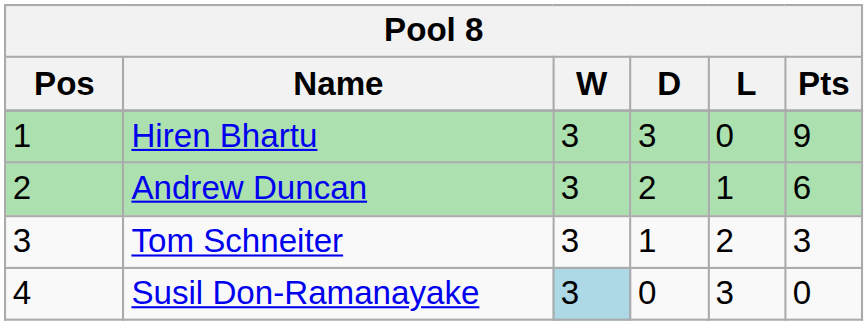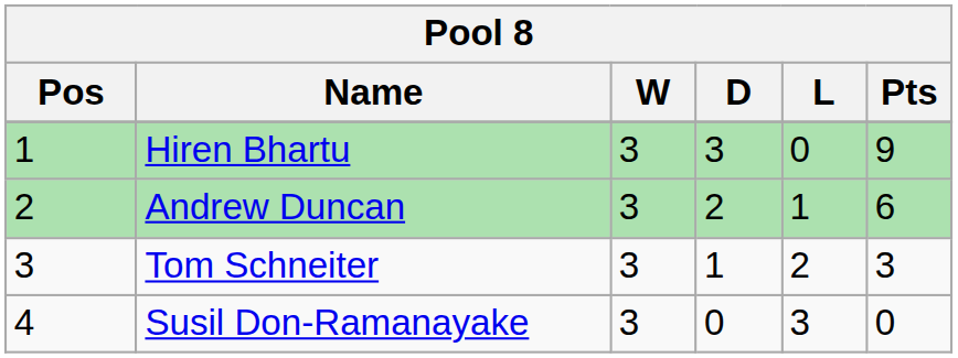Susil Don-Ramanayake | W: lightblue background -> no background
